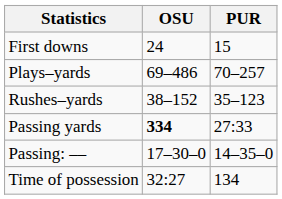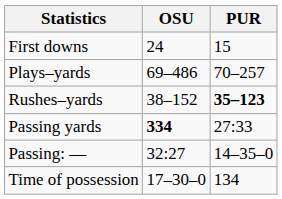Rushes–yards | PUR: normal -> bold
Passing: –– | OSU: 17–30–0 -> 32:27
Time of possession | OSU: 32:27 -> 17–30–0
